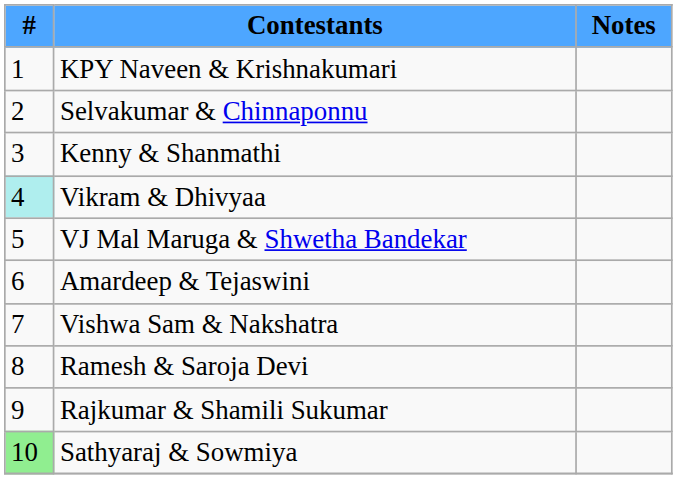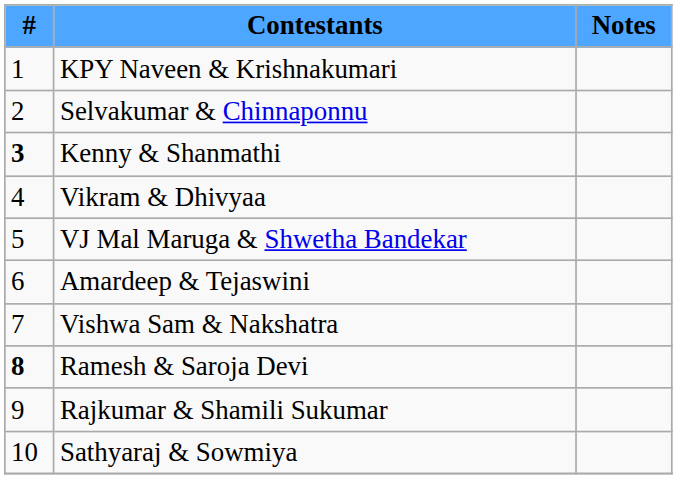Kenny & Shanmathi | #: normal -> bold
Vikram & Dhivyaa | #: paleturquoise background -> no background
Ramesh & Saroja Devi | #: normal -> bold
Sathyaraj & Sowmiya | #: lightgreen background -> no background
